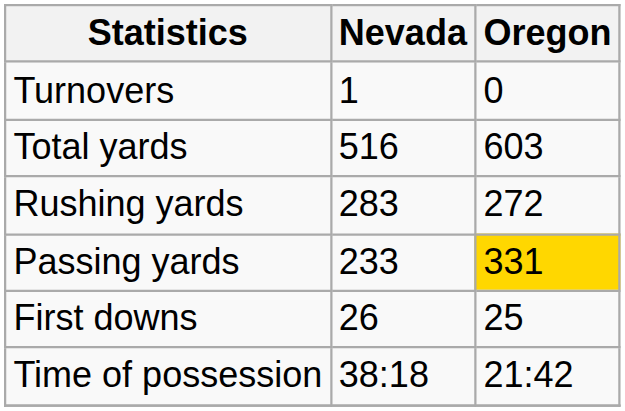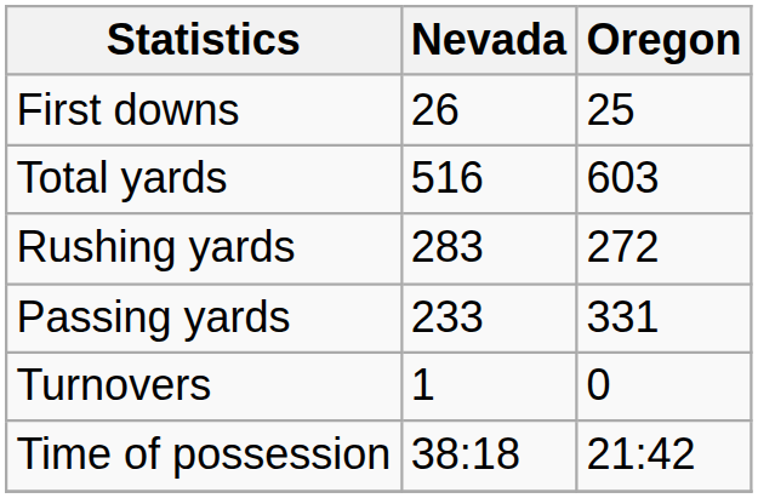rows swapped: First downs <-> Turnovers
Passing yards | Oregon: gold background -> no background
